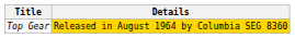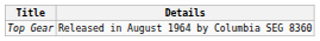Top Gear | Details: gold background -> no background
